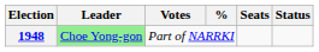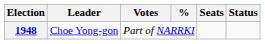1948 | Leader: lightgreen background -> no background
